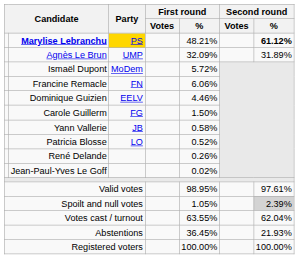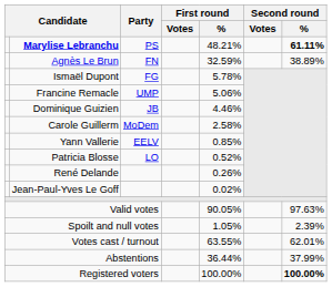Marylise Lebranchu | Party: gold background -> no background
Marylise Lebranchu | Second round / %: 61.12% -> 61.11%
Agnès Le Brun | Party: UMP -> FN
Agnès Le Brun | First round / %: 32.09% -> 32.59%
Agnès Le Brun | Second round / %: 31.89% -> 38.89%
Ismaël Dupont | Party: MoDem -> FG
Ismaël Dupont | First round / %: 5.72% -> 5.78%
Francine Remacle | Party: FN -> UMP
Francine Remacle | First round / %: 6.06% -> 5.06%
Dominique Guizien | Party: EELV -> JB
Carole Guillerm | Party: FG -> MoDem
Carole Guillerm | First round / %: 1.50% -> 2.58%
Yann Vallerie | Party: JB -> EELV
Yann Vallerie | First round / %: 0.58% -> 0.85%
Valid votes | First round / %: 98.95% -> 90.05%
Valid votes | Second round / %: 97.61% -> 97.63%
Spoilt and null votes | Second round / %: lightgrey background -> no background
Votes cast / turnout | Second round / %: 62.04% -> 62.01%
Abstentions | First round / %: 36.45% -> 36.44%
Abstentions | Second round / %: 21.93% -> 37.99%
Registered voters | Second round / %: normal -> bold
